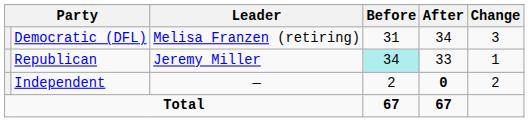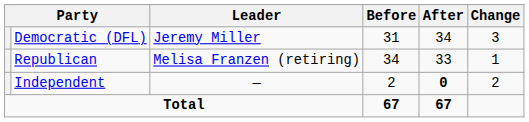Democratic (DFL) | Leader: Melisa Franzen (retiring) -> Jeremy Miller
Republican | Leader: Jeremy Miller -> Melisa Franzen (retiring)
Republican | Before: paleturquoise background -> no background
